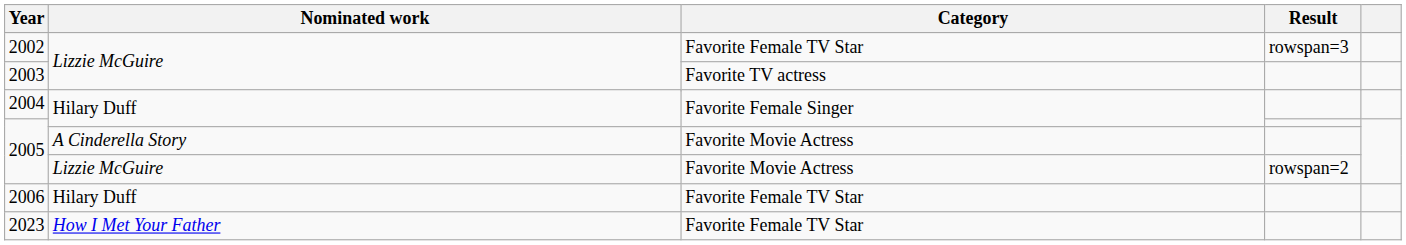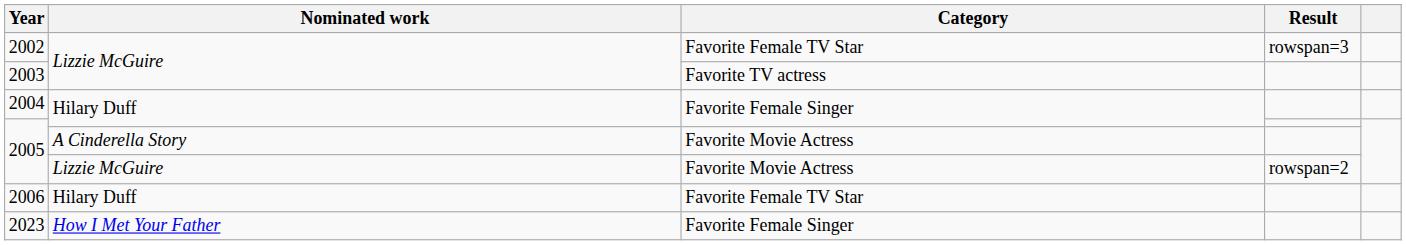2023 | Category: Favorite Female TV Star -> Favorite Female Singer
